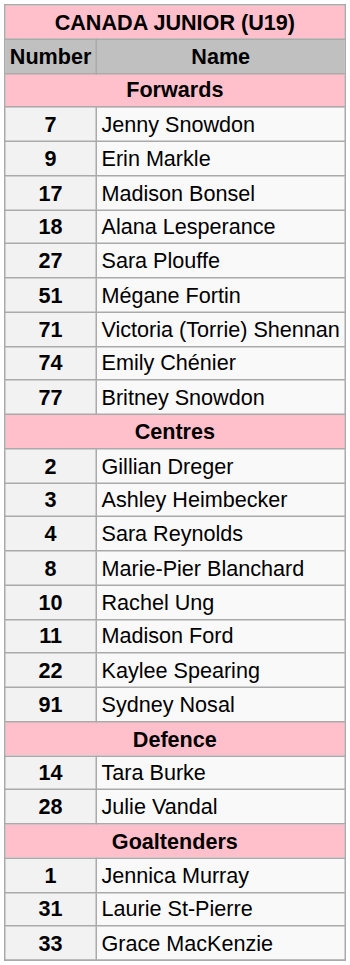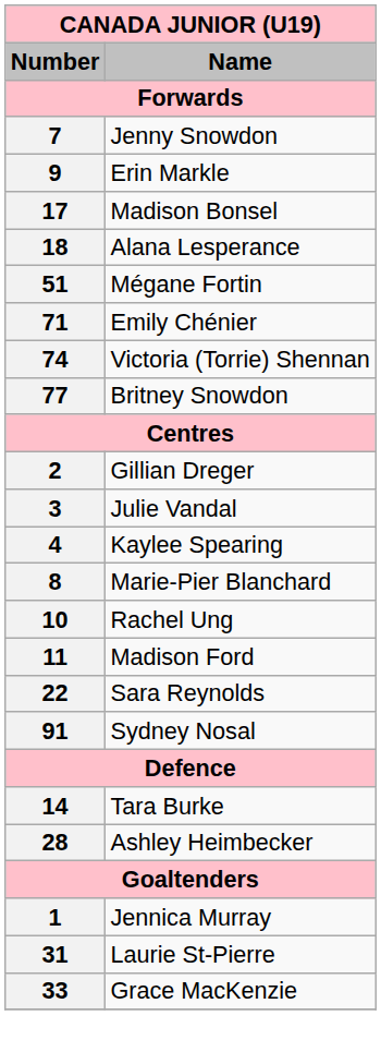- row: 27 | Sara Plouffe
71 | Name: Victoria (Torrie) Shennan -> Emily Chénier
74 | Name: Emily Chénier -> Victoria (Torrie) Shennan
3 | Name: Ashley Heimbecker -> Julie Vandal
4 | Name: Sara Reynolds -> Kaylee Spearing
22 | Name: Kaylee Spearing -> Sara Reynolds
28 | Name: Julie Vandal -> Ashley Heimbecker
